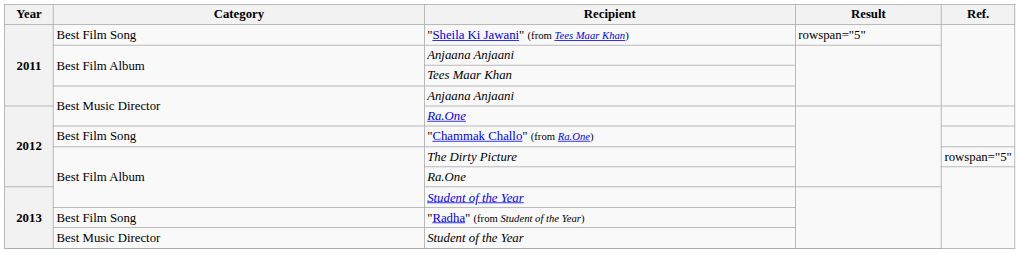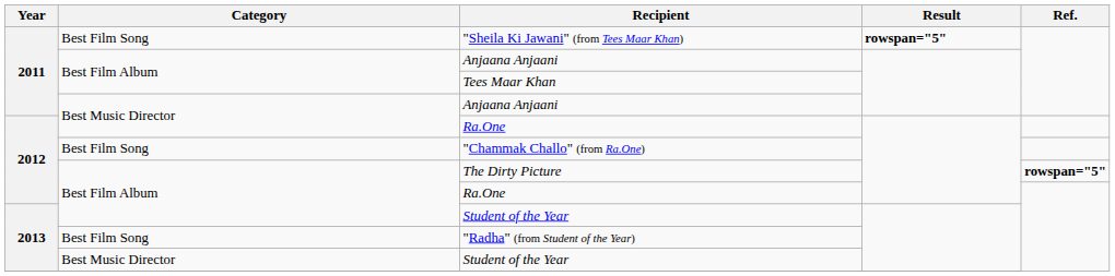"Sheila Ki Jawani" (from Tees Maar Khan) | Result: normal -> bold
The Dirty Picture | Ref.: normal -> bold
